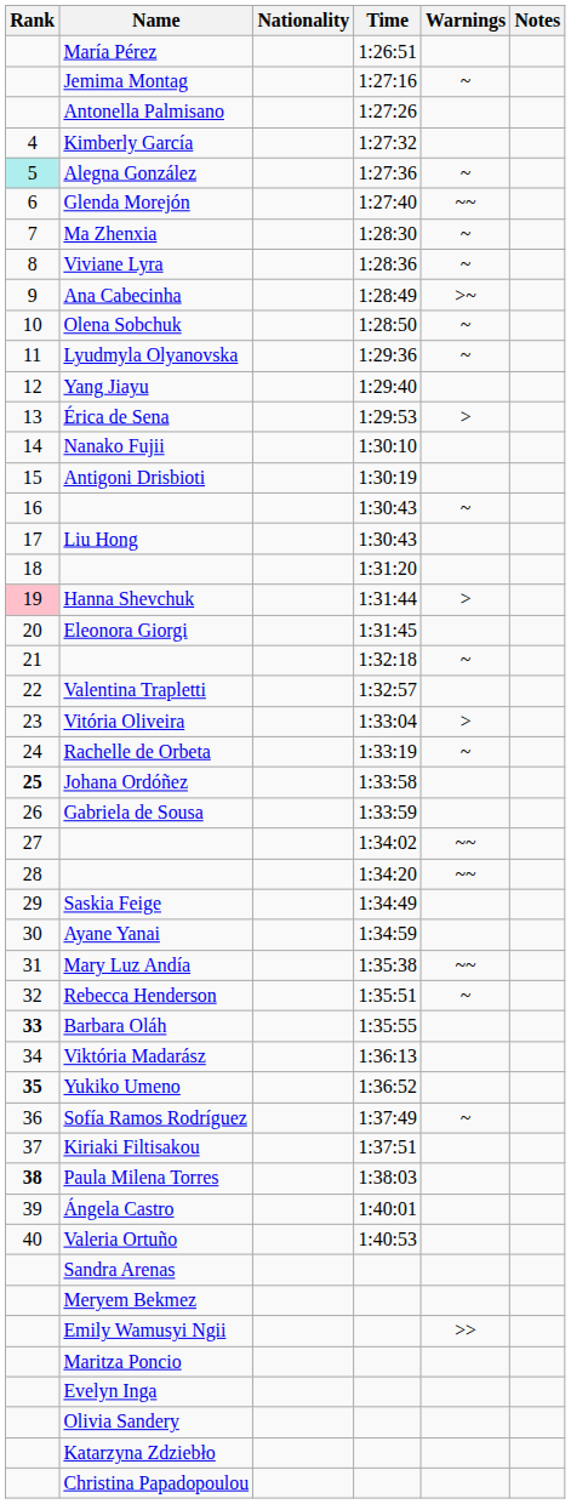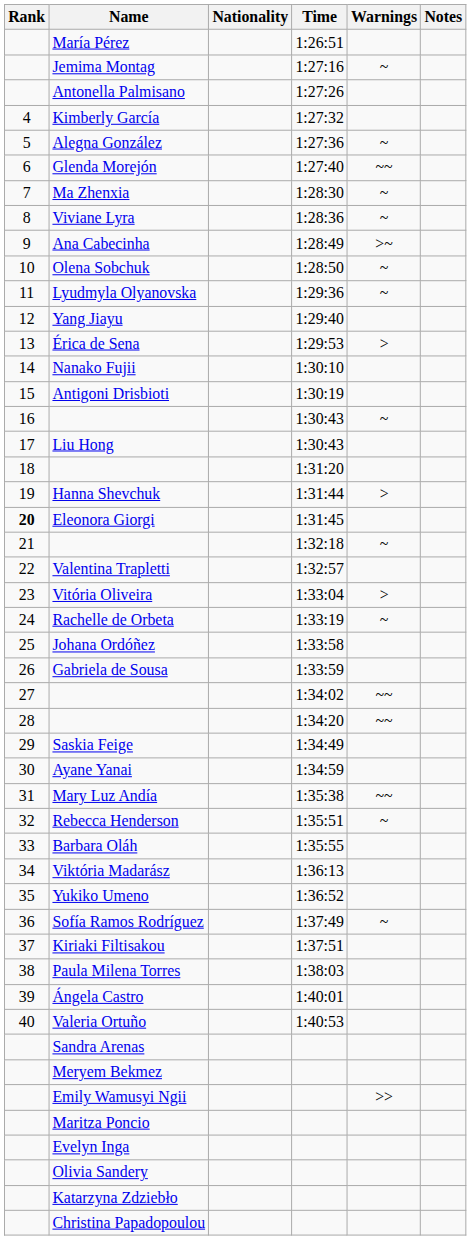Alegna González | Rank: paleturquoise background -> no background
Hanna Shevchuk | Rank: pink background -> no background
Eleonora Giorgi | Rank: normal -> bold
Johana Ordóñez | Rank: bold -> normal
Barbara Oláh | Rank: bold -> normal
Yukiko Umeno | Rank: bold -> normal
Paula Milena Torres | Rank: bold -> normal
